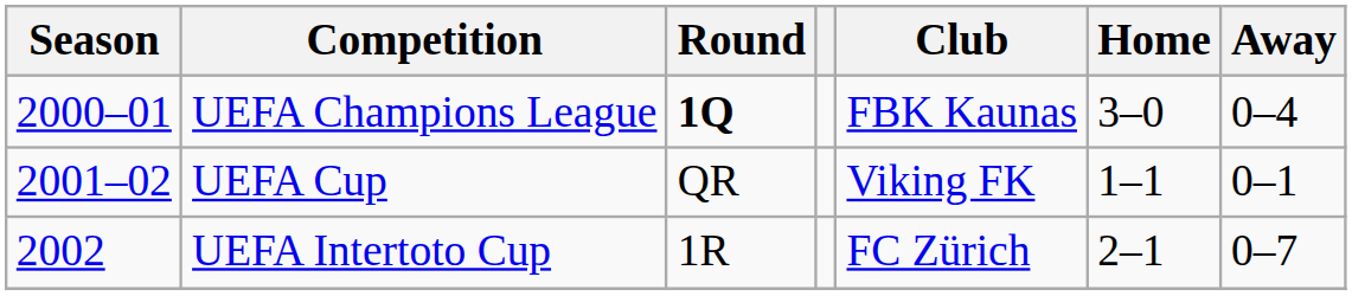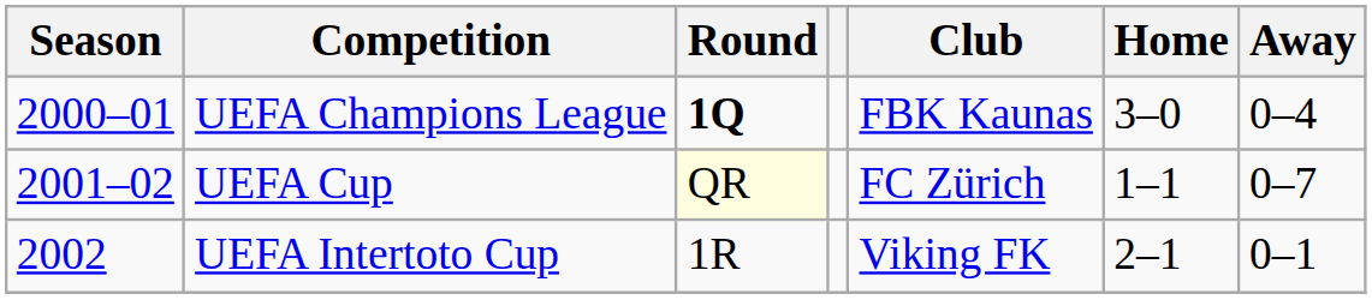UEFA Cup | Round: no background -> lightyellow background
UEFA Cup | Club: Viking FK -> FC Zürich
UEFA Cup | Away: 0–1 -> 0–7
UEFA Intertoto Cup | Club: FC Zürich -> Viking FK
UEFA Intertoto Cup | Away: 0–7 -> 0–1
